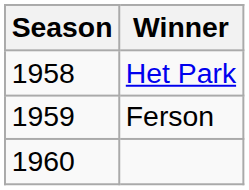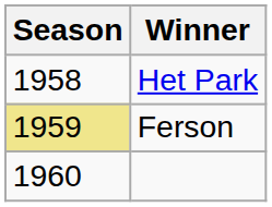Ferson | Season: no background -> khaki background
